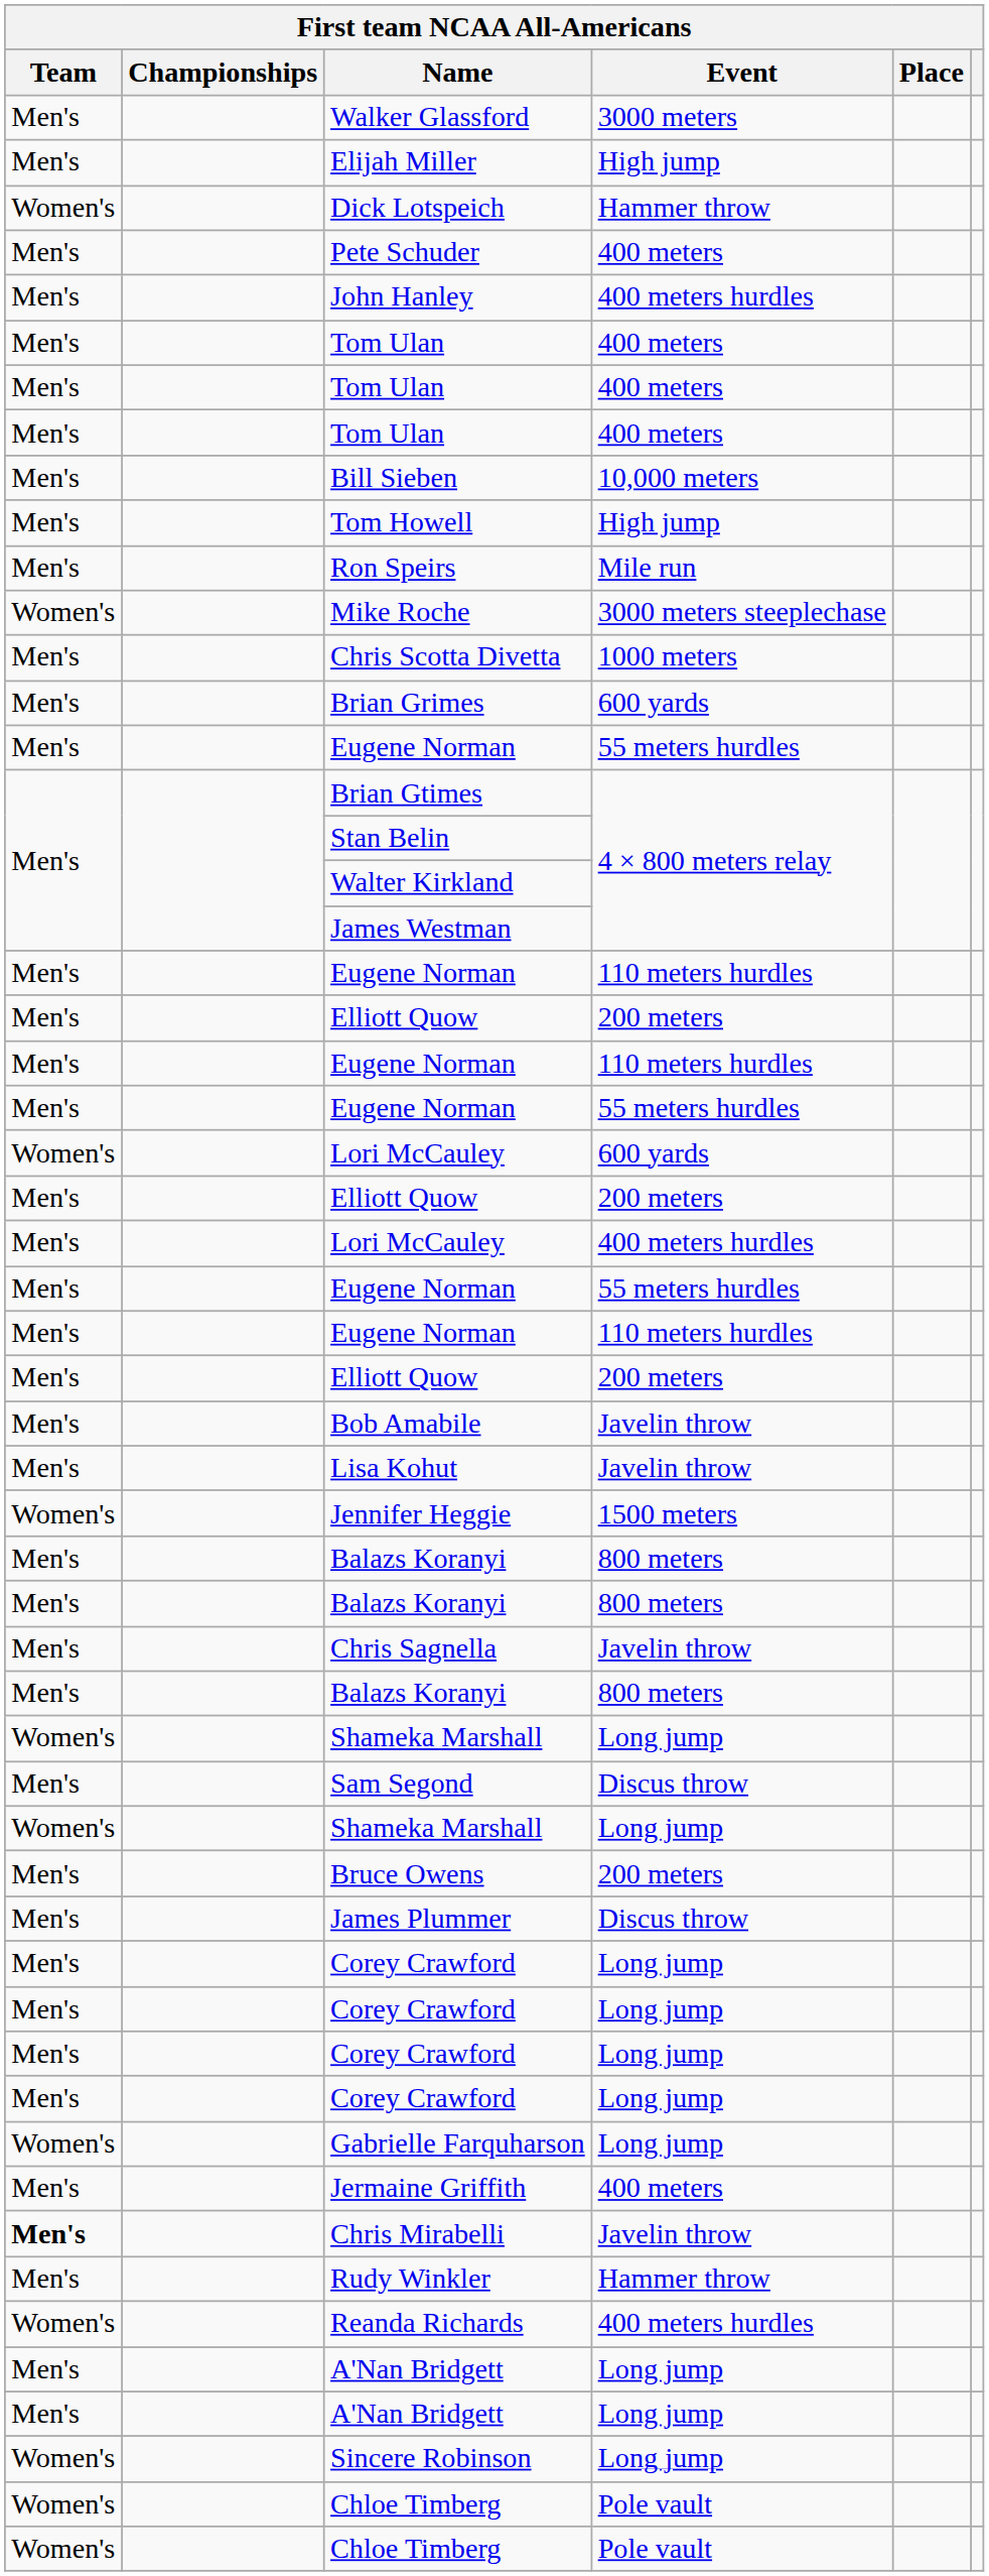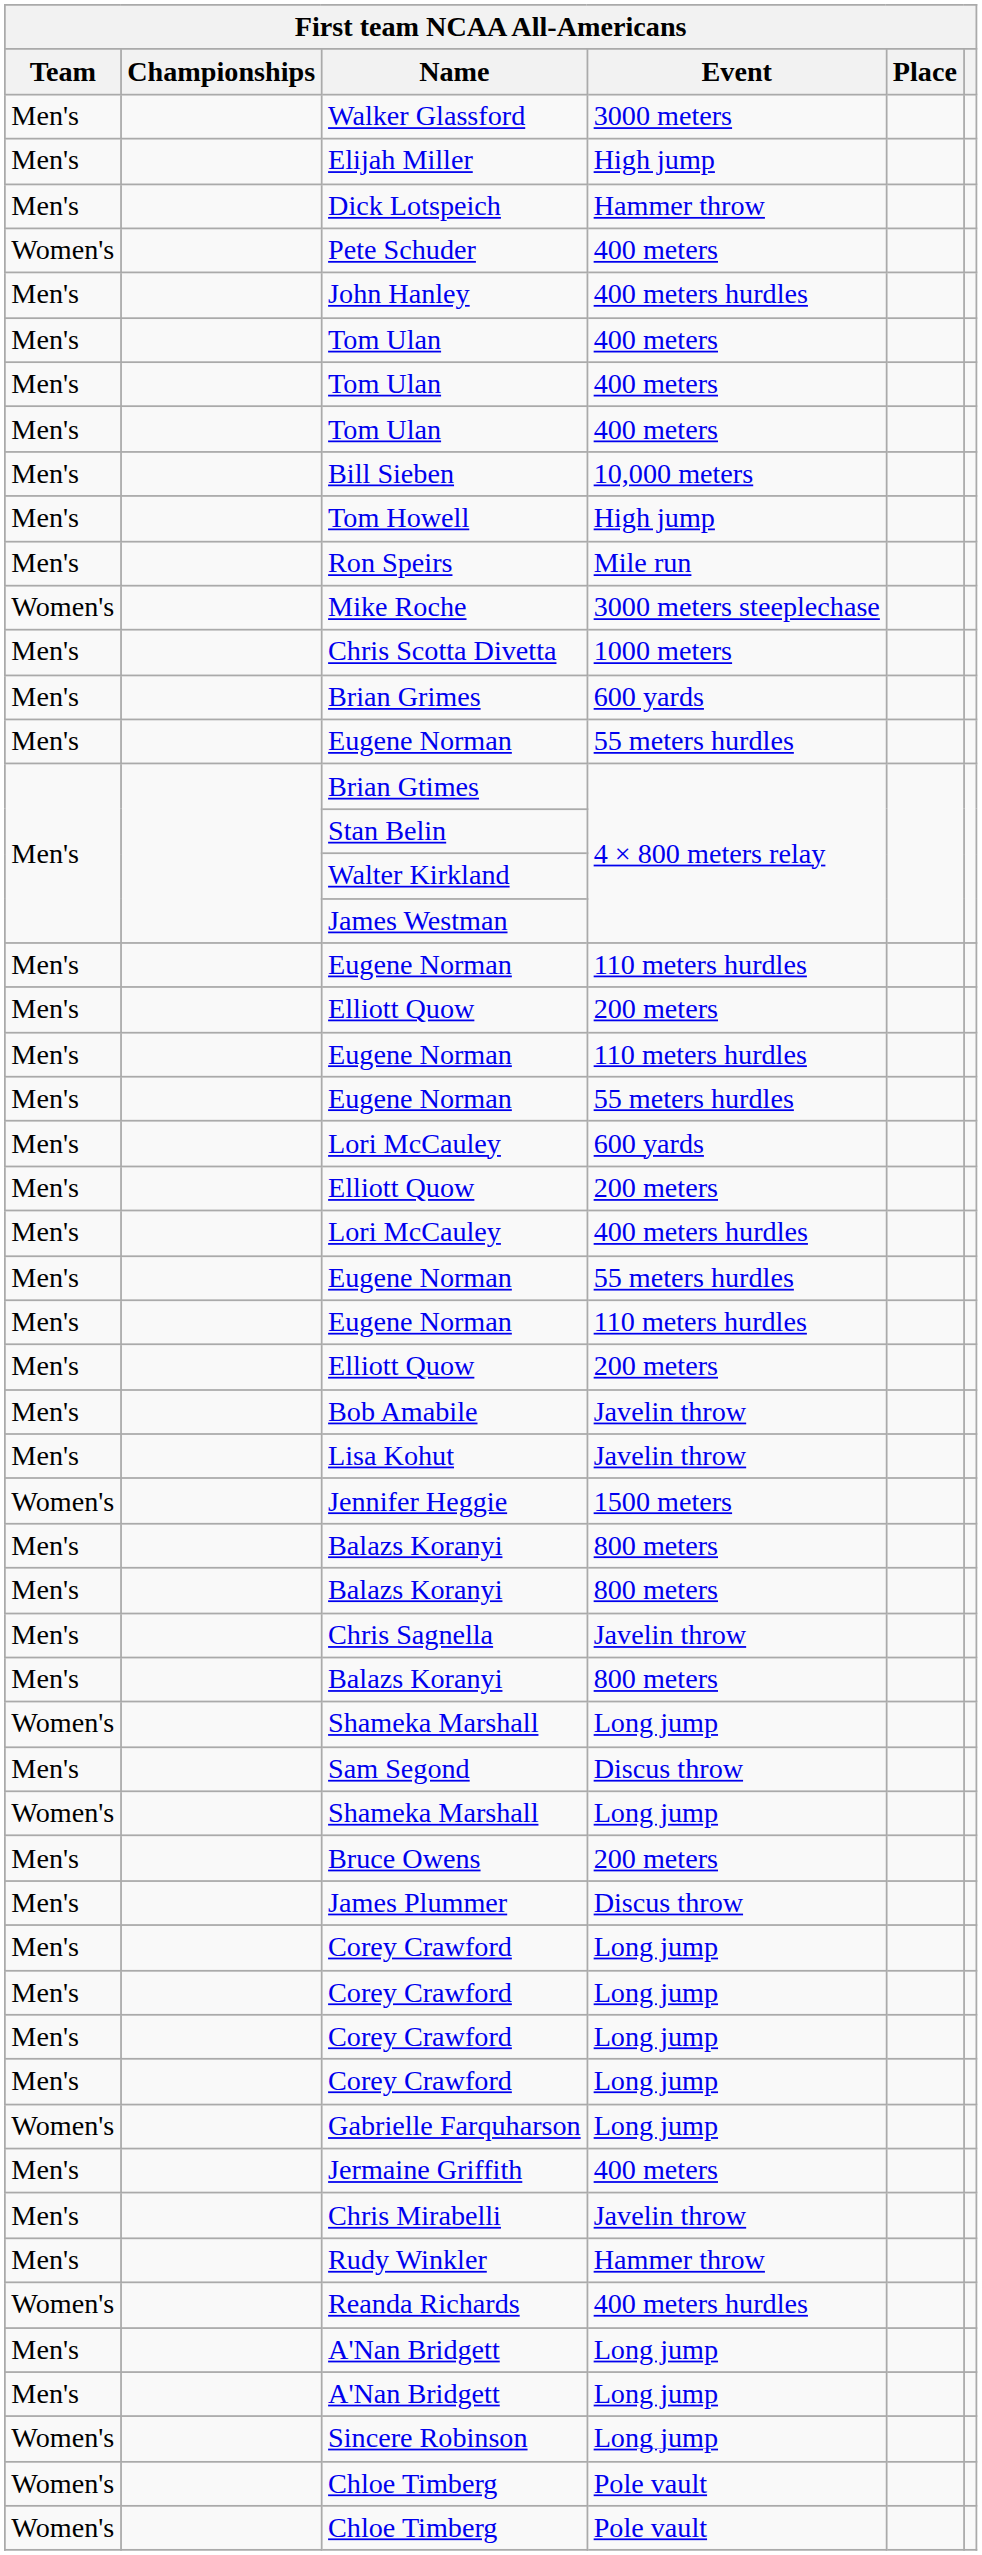Dick Lotspeich | Team: Women's -> Men's
Pete Schuder | Team: Men's -> Women's
Lori McCauley / 600 yards | Team: Women's -> Men's
Chris Mirabelli | Team: bold -> normal
